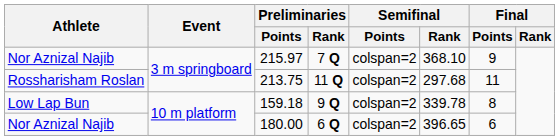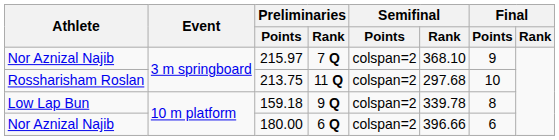213.75 | Final / Points: 11 -> 10
180.00 | Semifinal / Rank: 396.65 -> 396.66
